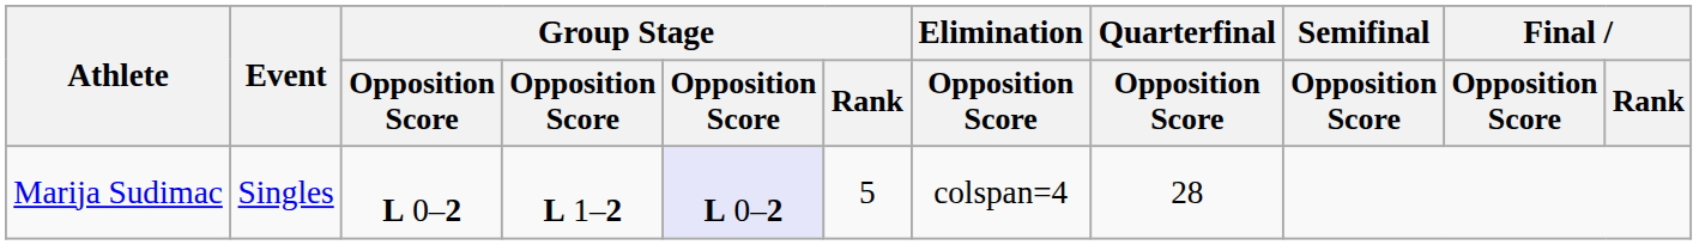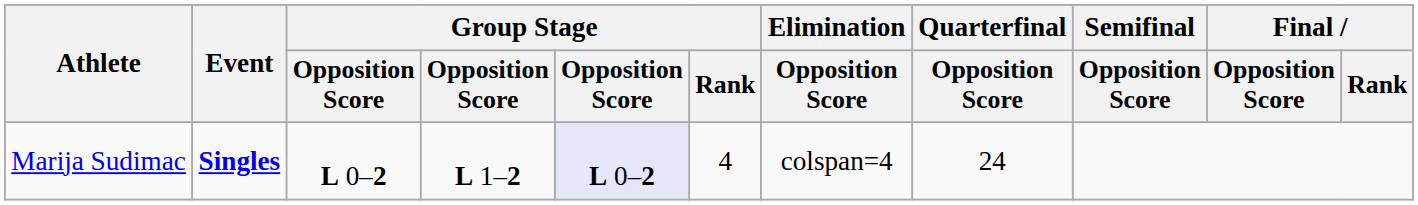Marija Sudimac | Event: normal -> bold
Marija Sudimac | Group Stage / Rank: 5 -> 4
Marija Sudimac | Quarterfinal / Opposition Score: 28 -> 24
